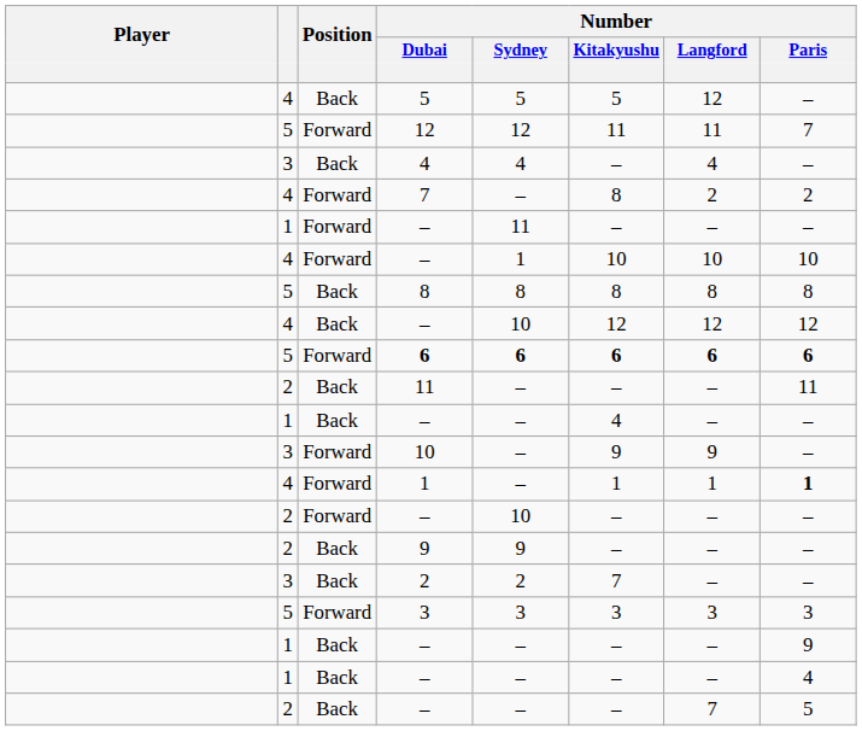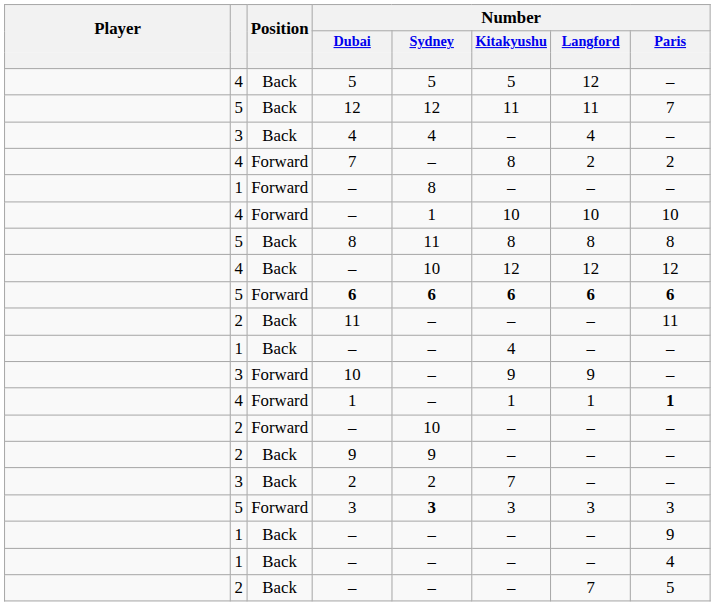row 5 | Position: Forward -> Back
row 8 | Number / Sydney: 11 -> 8
row 10 | Number / Sydney: 8 -> 11
row 20 | Number / Sydney: normal -> bold
